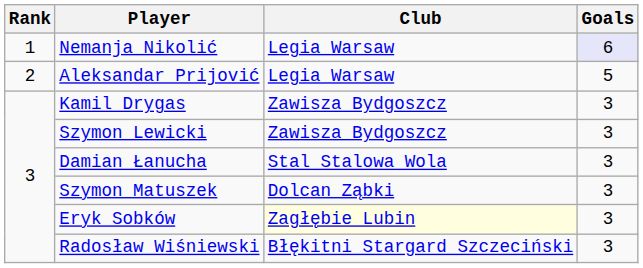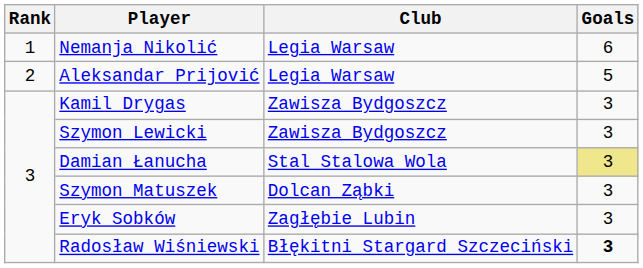Nemanja Nikolić | Goals: lavender background -> no background
Damian Łanucha | Goals: no background -> khaki background
Eryk Sobków | Club: lightyellow background -> no background
Radosław Wiśniewski | Goals: normal -> bold
